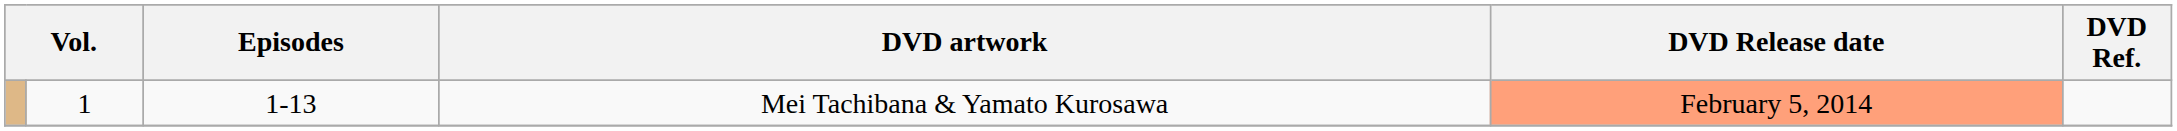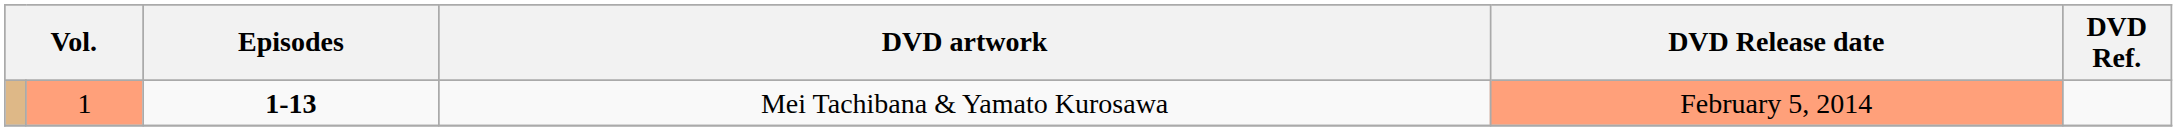Mei Tachibana & Yamato Kurosawa | column 2: no background -> lightsalmon background
Mei Tachibana & Yamato Kurosawa | Episodes: normal -> bold
